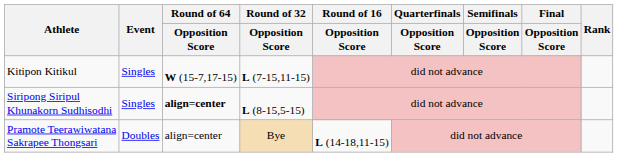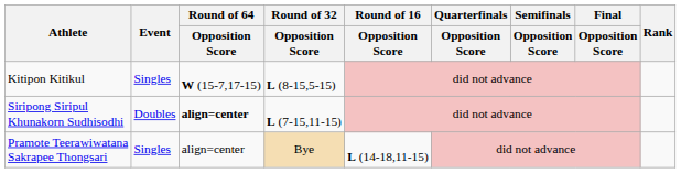Kitipon Kitikul | Round of 32 / Opposition Score: L (7-15,11-15) -> L (8-15,5-15)
Siripong Siripul Khunakorn Sudhisodhi | Event: Singles -> Doubles
Siripong Siripul Khunakorn Sudhisodhi | Round of 32 / Opposition Score: L (8-15,5-15) -> L (7-15,11-15)
Pramote Teerawiwatana Sakrapee Thongsari | Event: Doubles -> Singles
